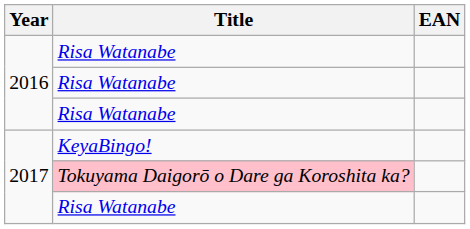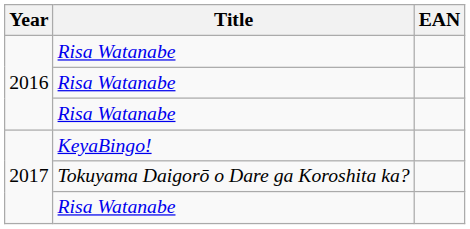Tokuyama Daigorō o Dare ga Koroshita ka? | Title: pink background -> no background
